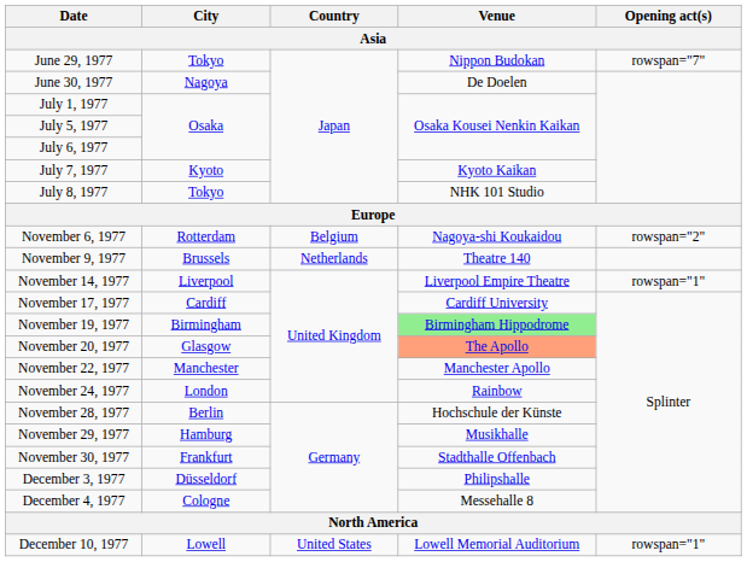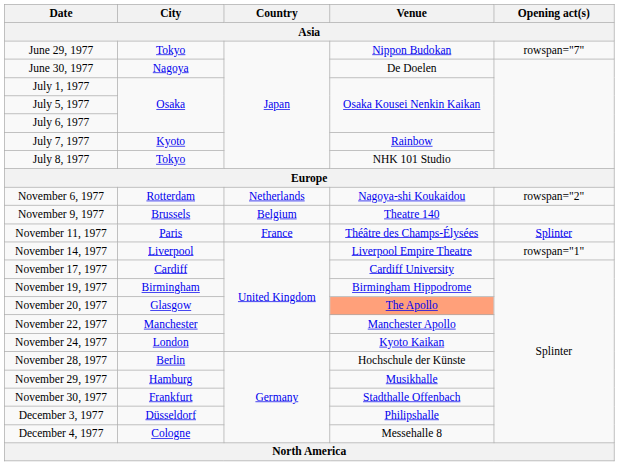July 7, 1977 | Venue: Kyoto Kaikan -> Rainbow
November 6, 1977 | Country: Belgium -> Netherlands
November 9, 1977 | Country: Netherlands -> Belgium
+ row: November 11, 1977 | Paris | France | Théâtre des Champs-Élysées | Splinter
November 19, 1977 | Venue: lightgreen background -> no background
November 24, 1977 | Venue: Rainbow -> Kyoto Kaikan
- row: December 10, 1977 | Lowell | United States | Lowell Memorial Auditorium | rowspan="1"
